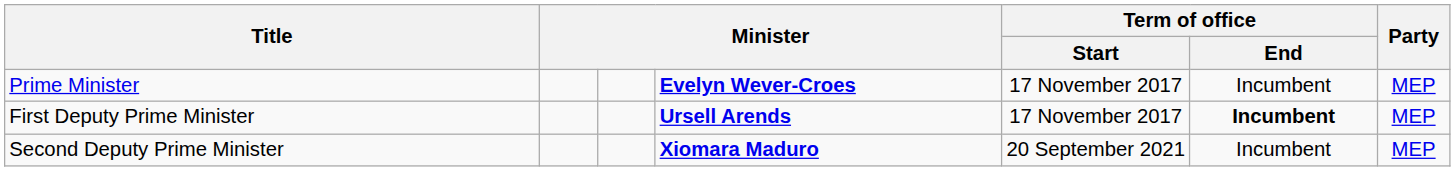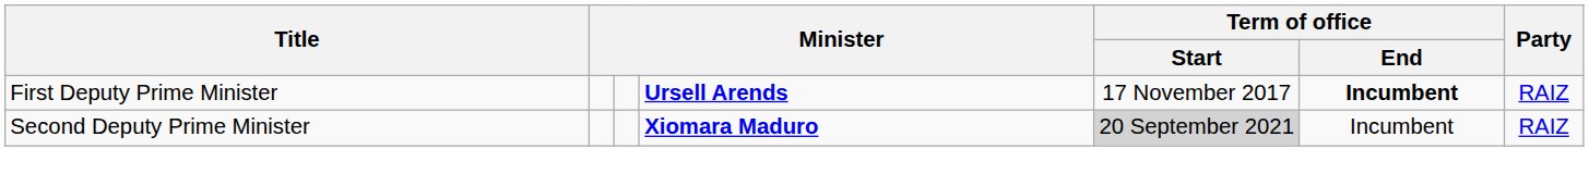- row: Prime Minister | Evelyn Wever-Croes | 17 November 2017 | Incumbent | MEP
First Deputy Prime Minister | Party: MEP -> RAIZ
Second Deputy Prime Minister | Term of office / Start: no background -> lightgrey background
Second Deputy Prime Minister | Party: MEP -> RAIZ
